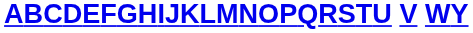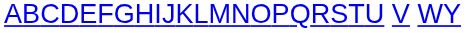row 1 | column 1: bold -> normal
